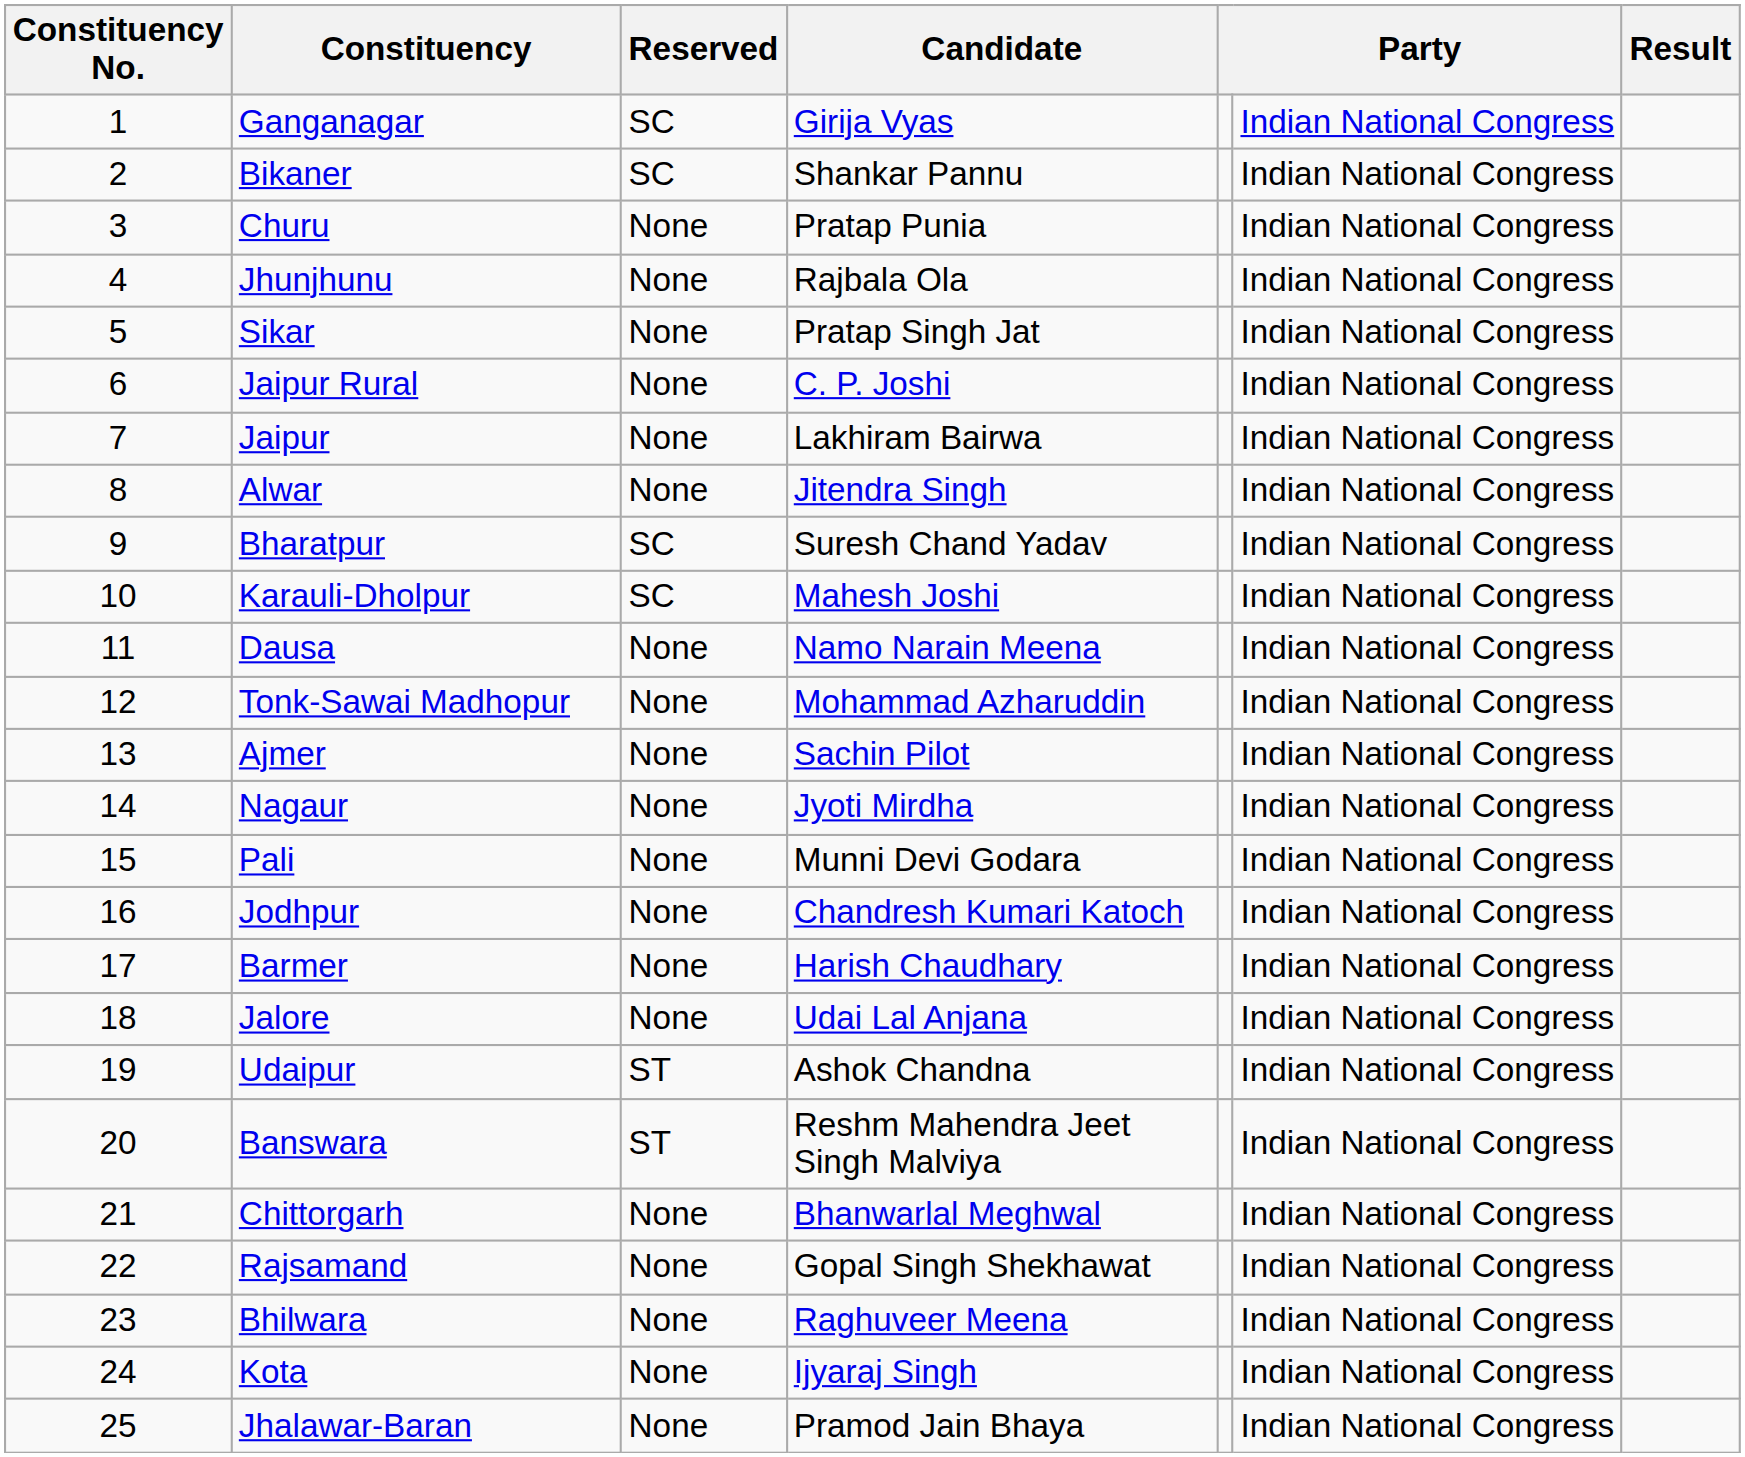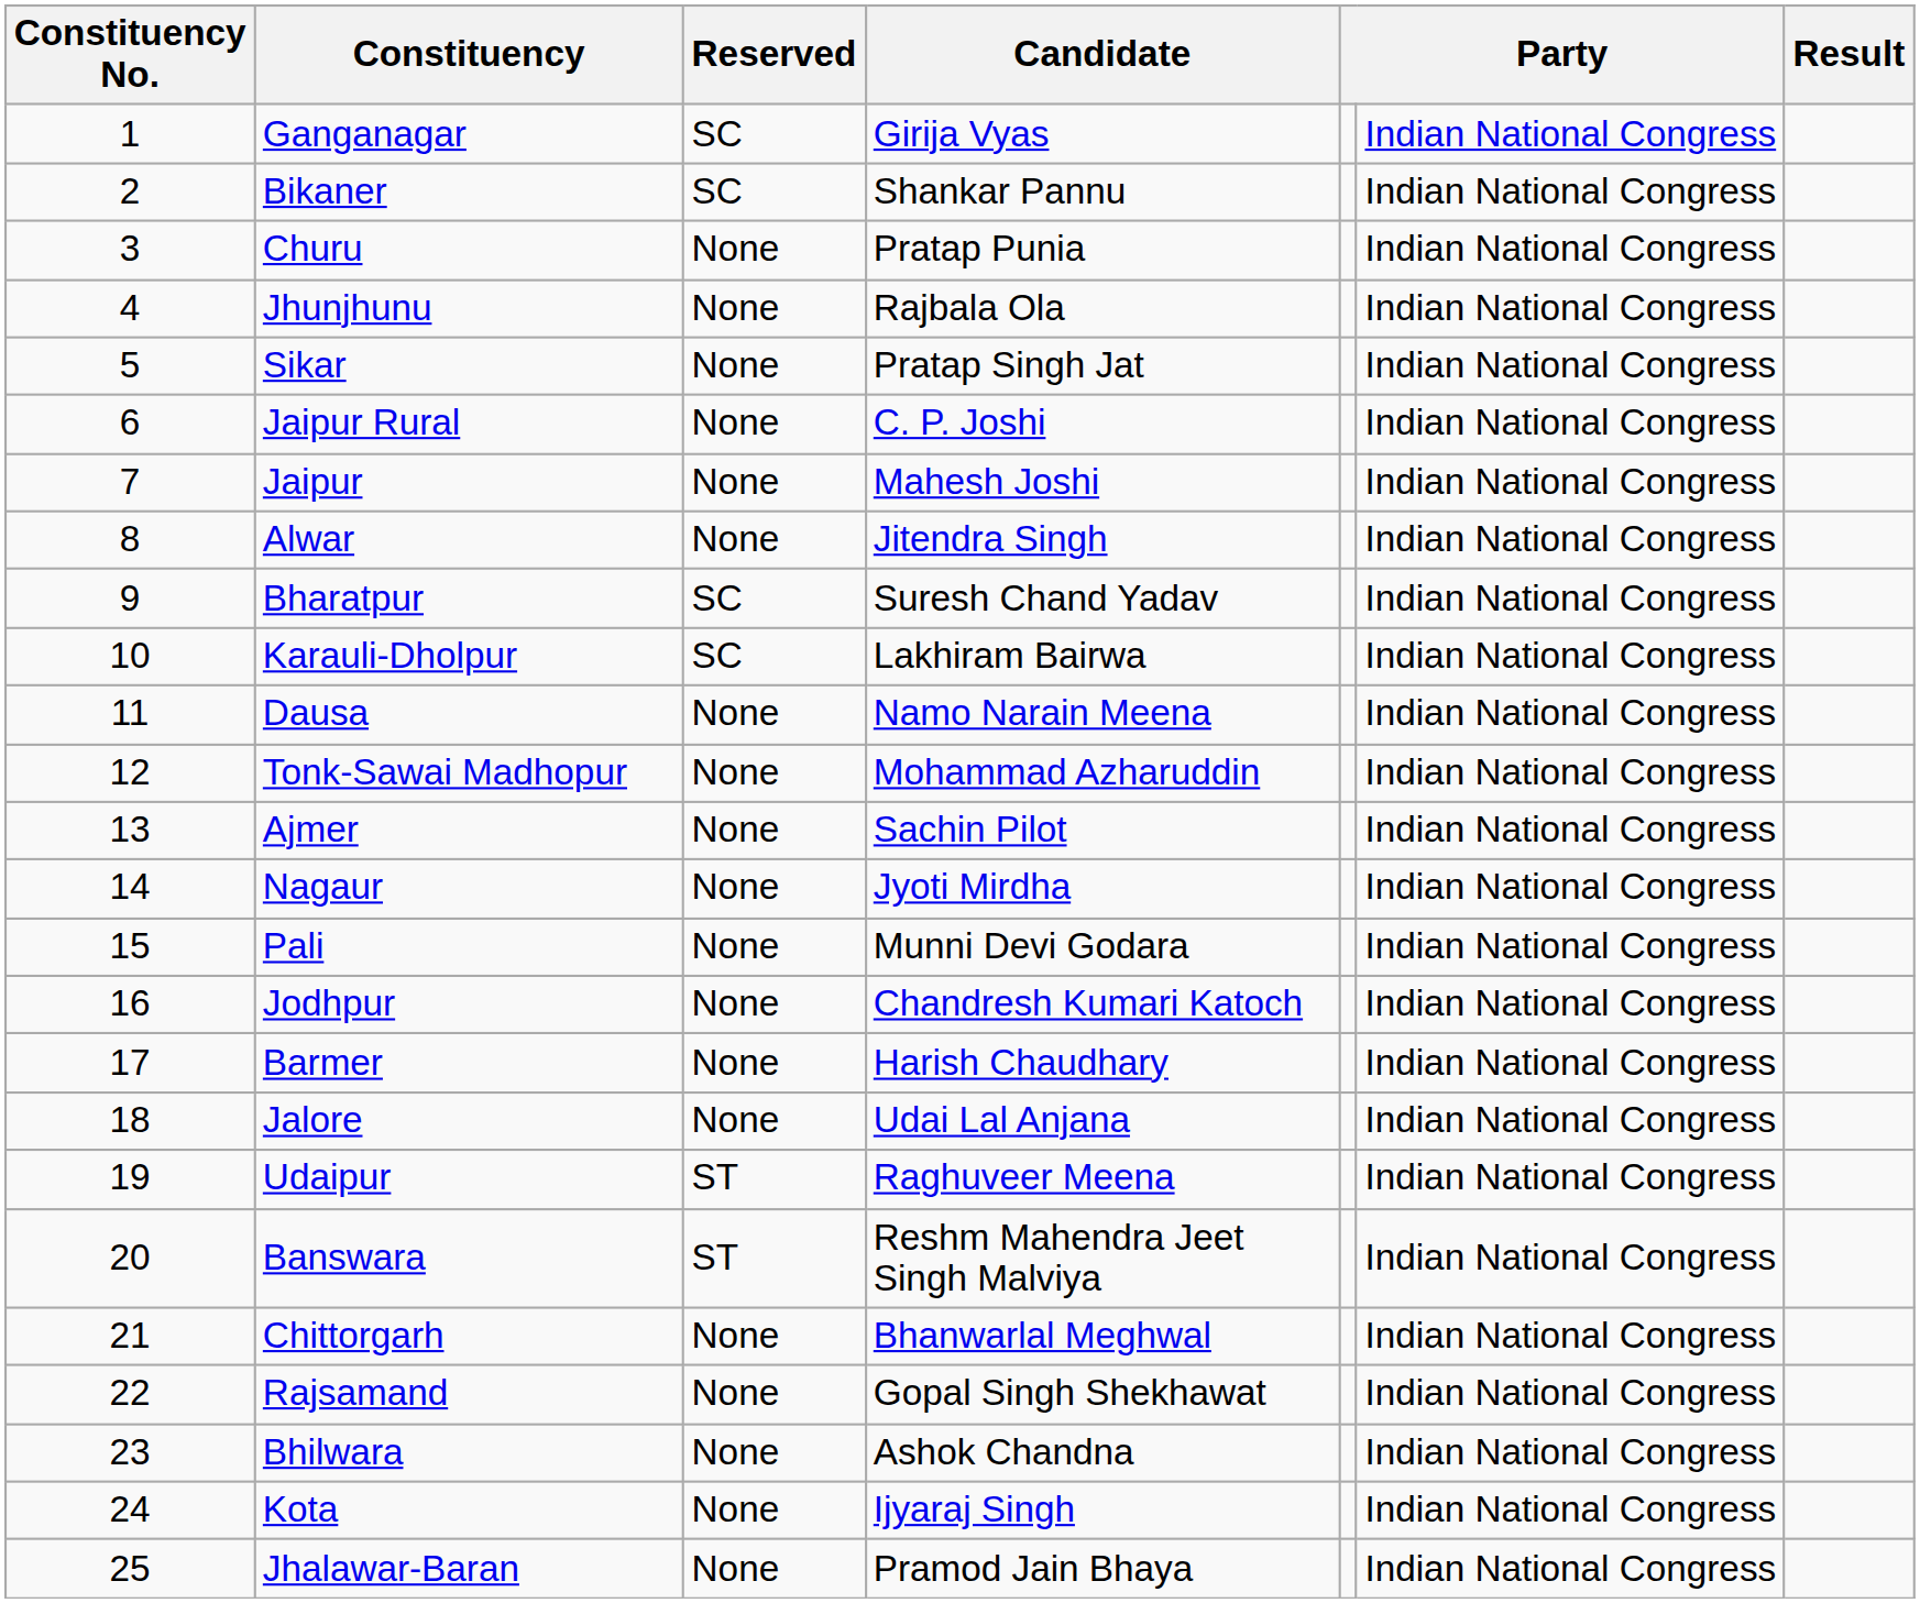Jaipur | Candidate: Lakhiram Bairwa -> Mahesh Joshi
Karauli-Dholpur | Candidate: Mahesh Joshi -> Lakhiram Bairwa
Udaipur | Candidate: Ashok Chandna -> Raghuveer Meena
Bhilwara | Candidate: Raghuveer Meena -> Ashok Chandna
